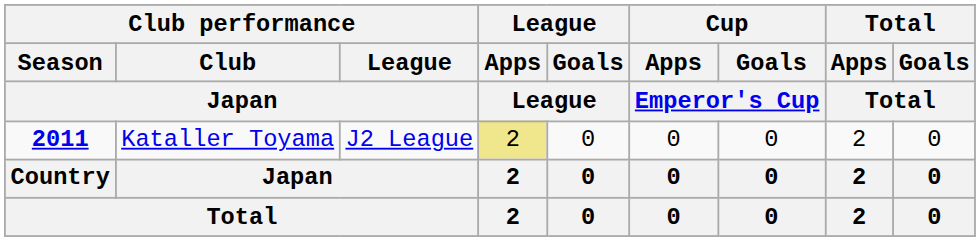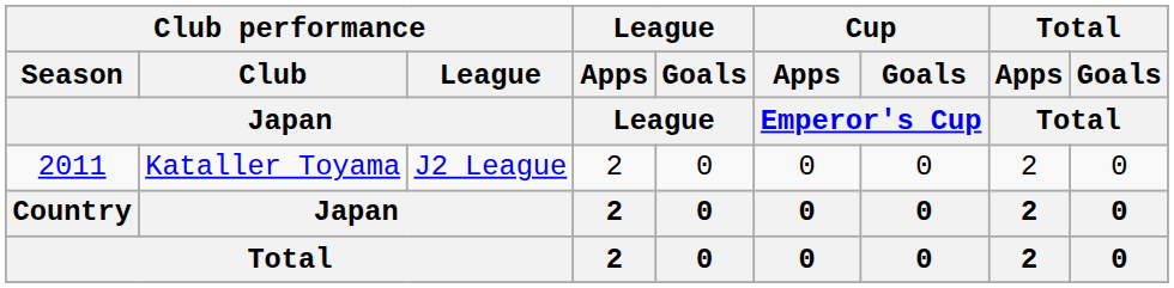Kataller Toyama | Club performance / Season / Japan: bold -> normal
Kataller Toyama | League / Apps / League: khaki background -> no background
